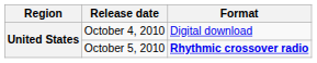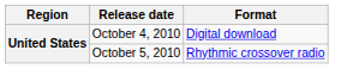October 5, 2010 | Format: bold -> normal
